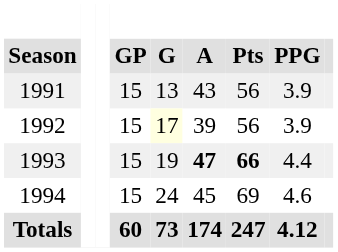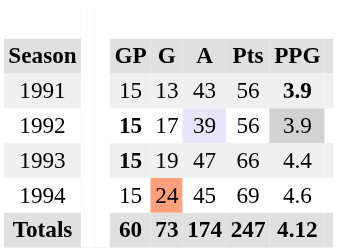1991 | PPG: normal -> bold
1992 | GP: normal -> bold
1992 | G: lightyellow background -> no background
1992 | A: no background -> lavender background
1992 | PPG: no background -> lightgrey background
1993 | GP: normal -> bold
1993 | A: bold -> normal
1993 | Pts: bold -> normal
1994 | G: no background -> lightsalmon background
